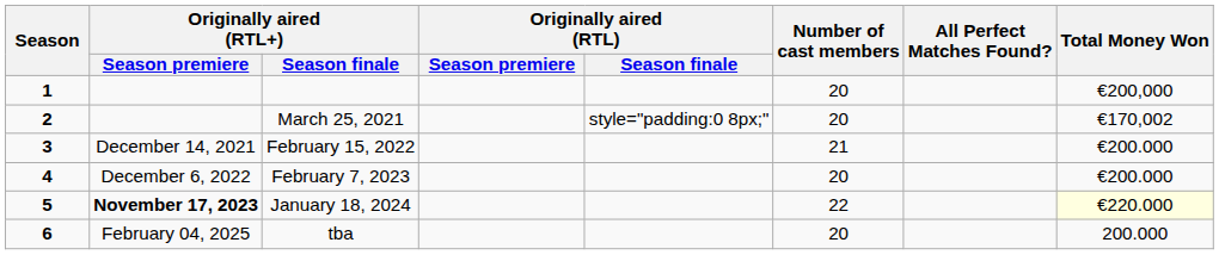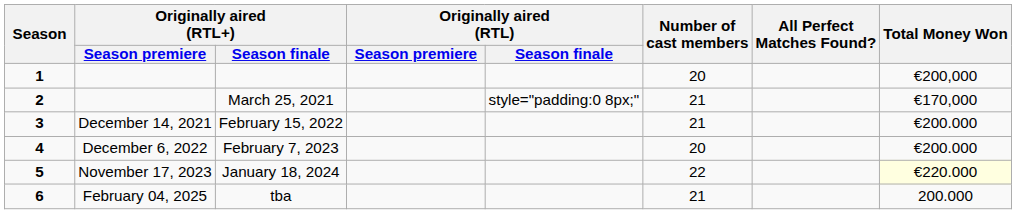March 25, 2021 | Number of cast members: 20 -> 21
March 25, 2021 | Total Money Won: €170,002 -> €170,000
January 18, 2024 | Originally aired (RTL+) / Season premiere: bold -> normal
tba | Number of cast members: 20 -> 21
